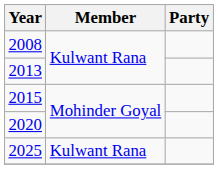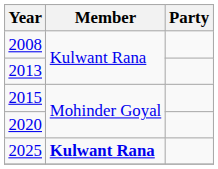2025 | Member: normal -> bold
